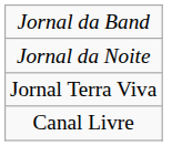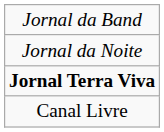row 3 | column 1: normal -> bold
